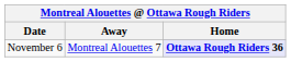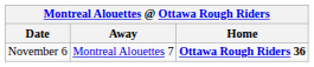November 6 | Home: lavender background -> no background
